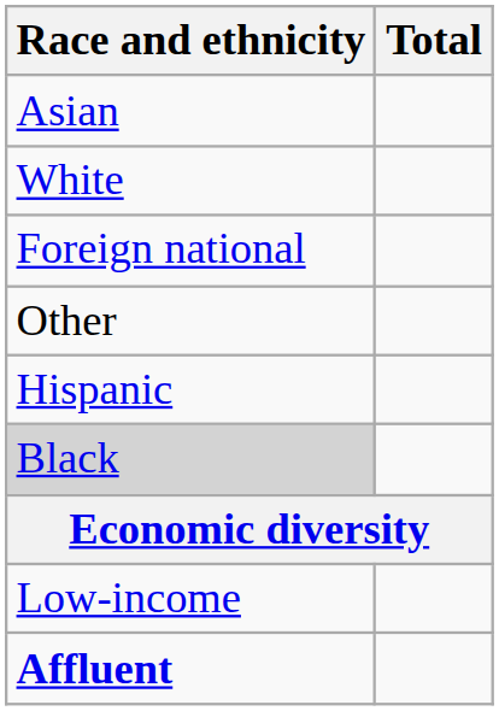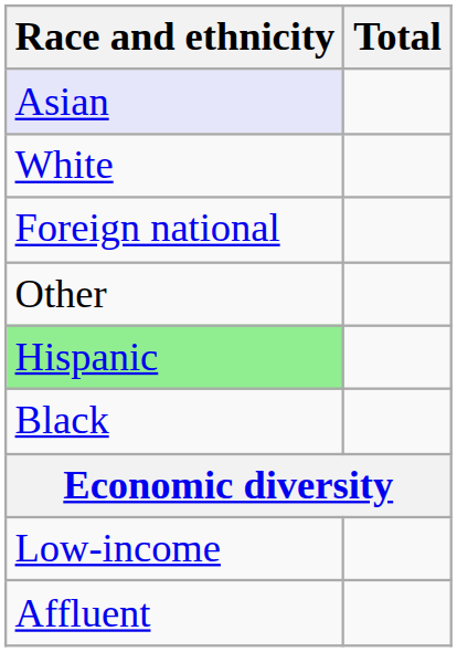Asian | Race and ethnicity: no background -> lavender background
Hispanic | Race and ethnicity: no background -> lightgreen background
Black | Race and ethnicity: lightgrey background -> no background
Affluent | Race and ethnicity: bold -> normal
